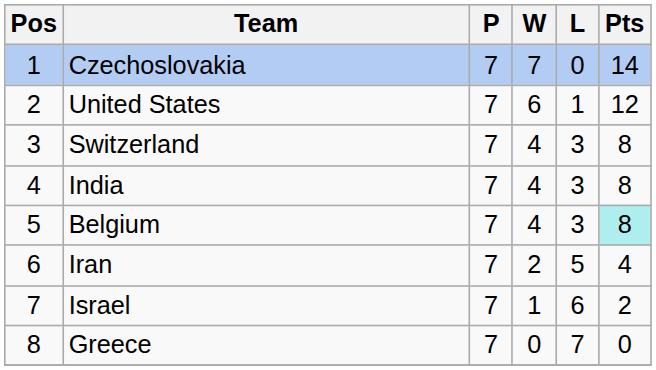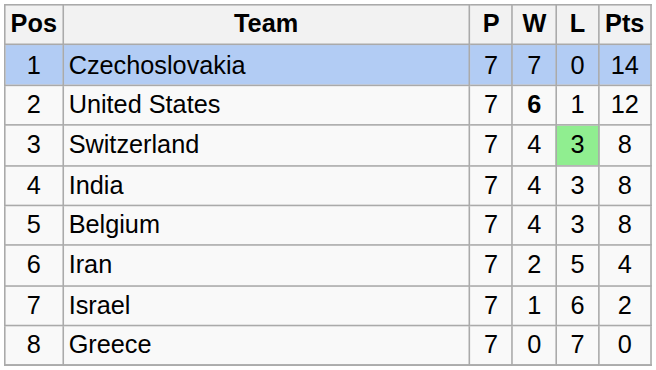United States | W: normal -> bold
Switzerland | L: no background -> lightgreen background
Belgium | Pts: paleturquoise background -> no background
